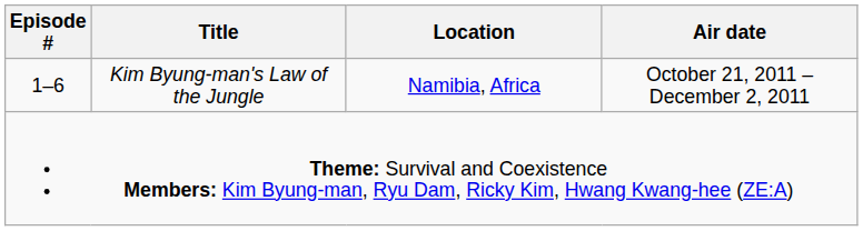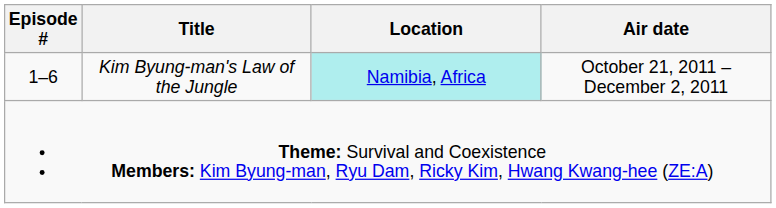1–6 | Location: no background -> paleturquoise background
